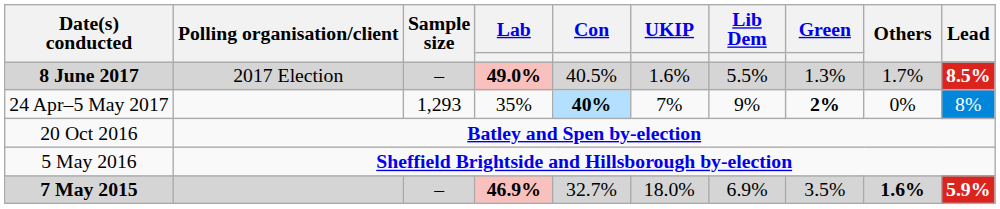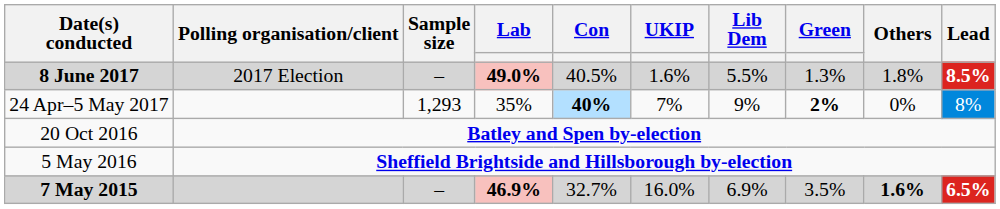8 June 2017 | Others: 1.7% -> 1.8%
7 May 2015 | UKIP: 18.0% -> 16.0%
7 May 2015 | Lead: 5.9% -> 6.5%
